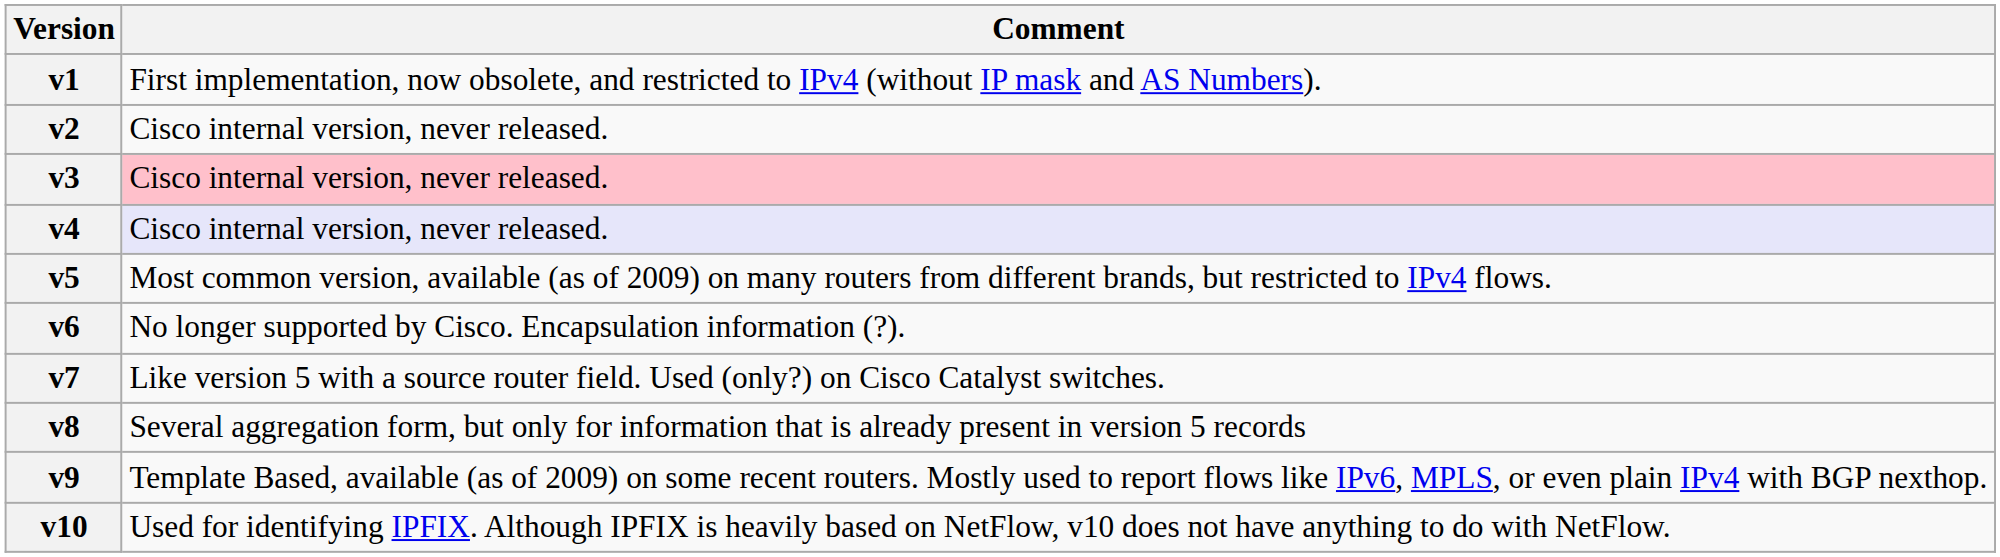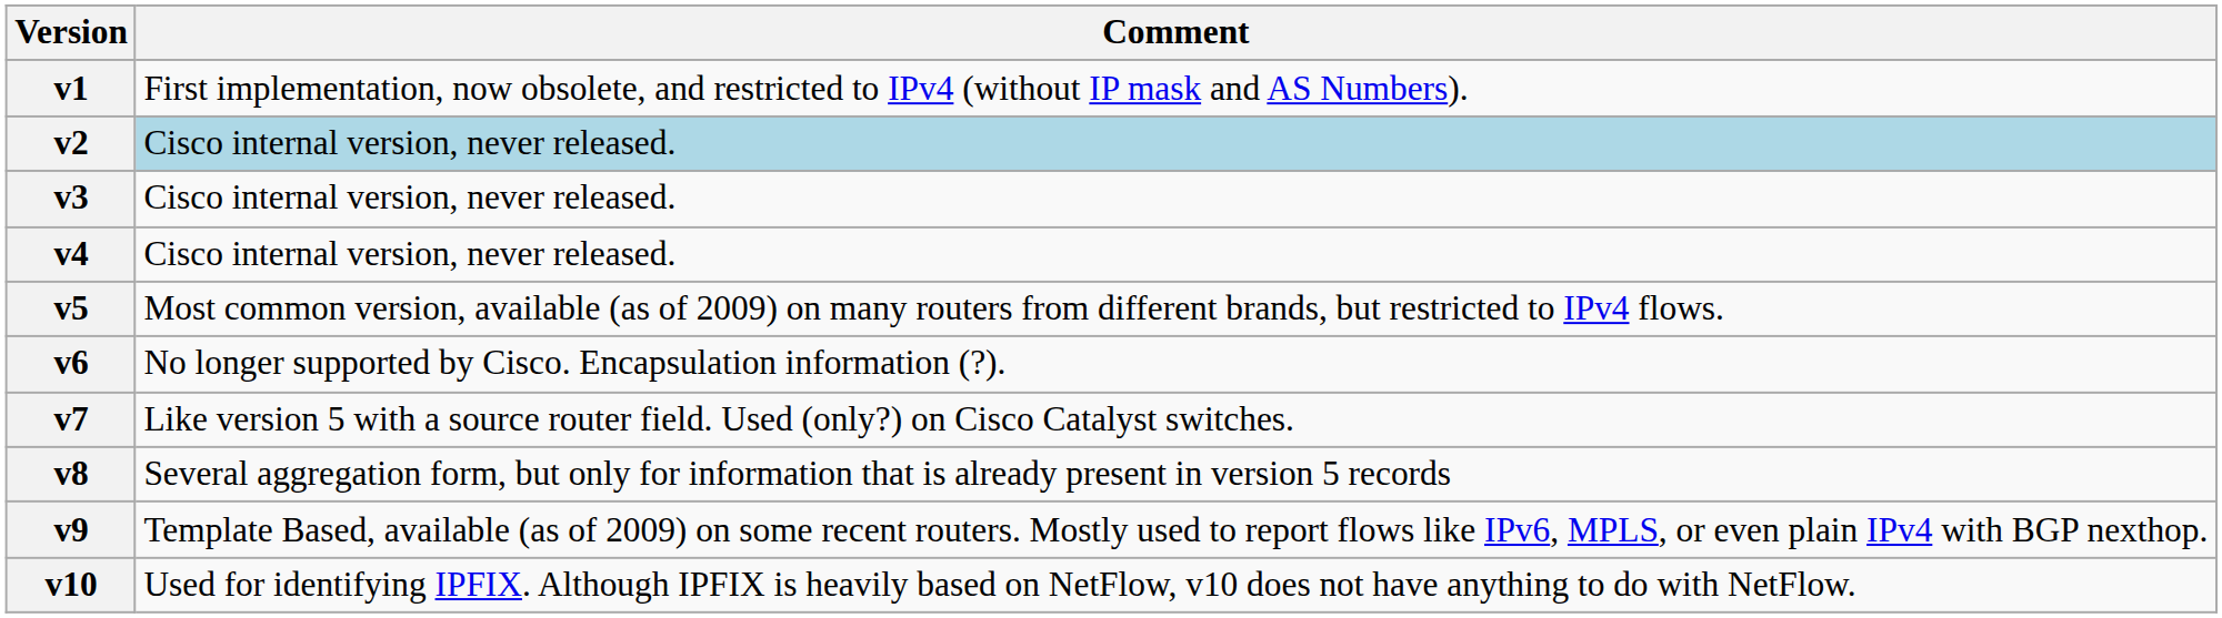v2 | Comment: no background -> lightblue background
v3 | Comment: pink background -> no background
v4 | Comment: lavender background -> no background
